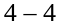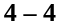row 1 | column 1: normal -> bold
